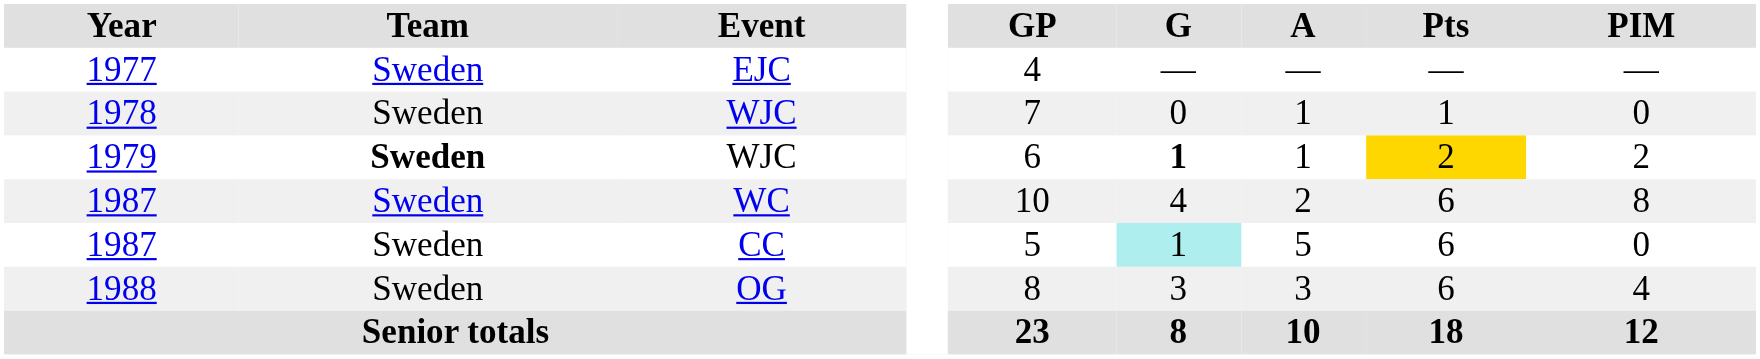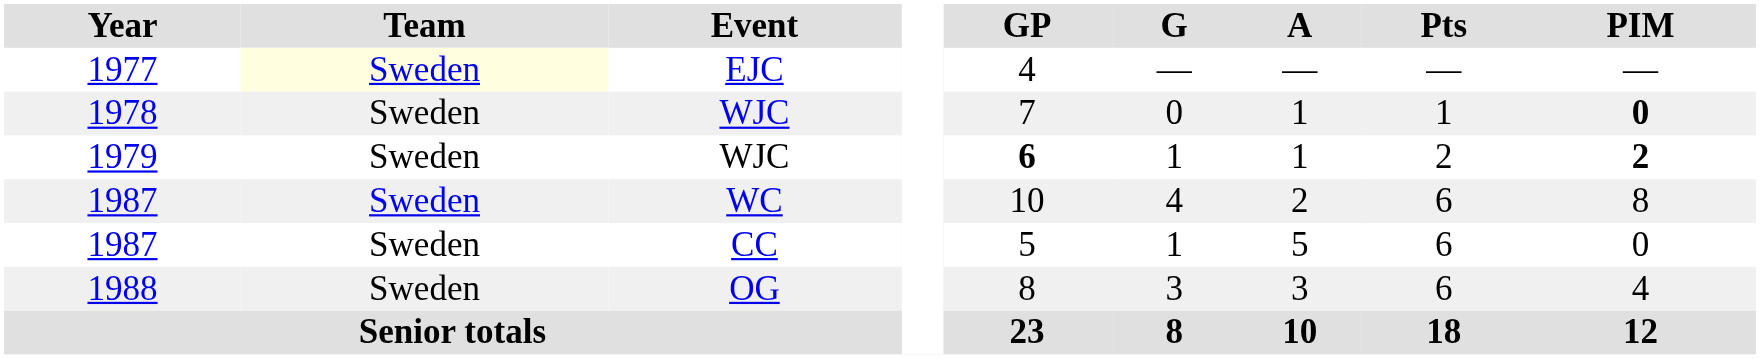1977 | Team: no background -> lightyellow background
1978 | PIM: normal -> bold
1979 | Team: bold -> normal
1979 | GP: normal -> bold
1979 | G: bold -> normal
1979 | Pts: gold background -> no background
1979 | PIM: normal -> bold
1987 / CC | G: paleturquoise background -> no background
